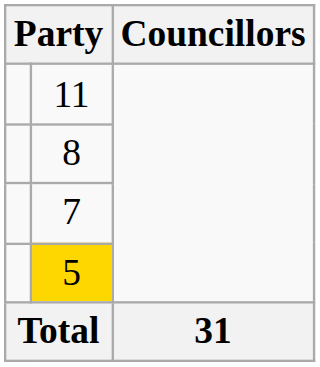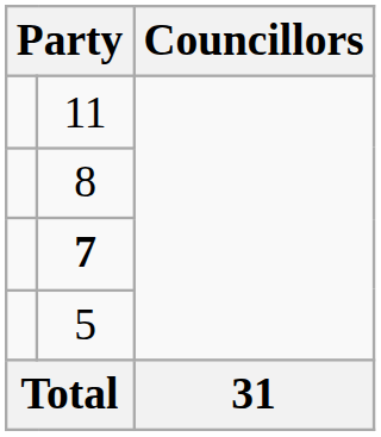7 | column 2: normal -> bold
5 | column 2: gold background -> no background
